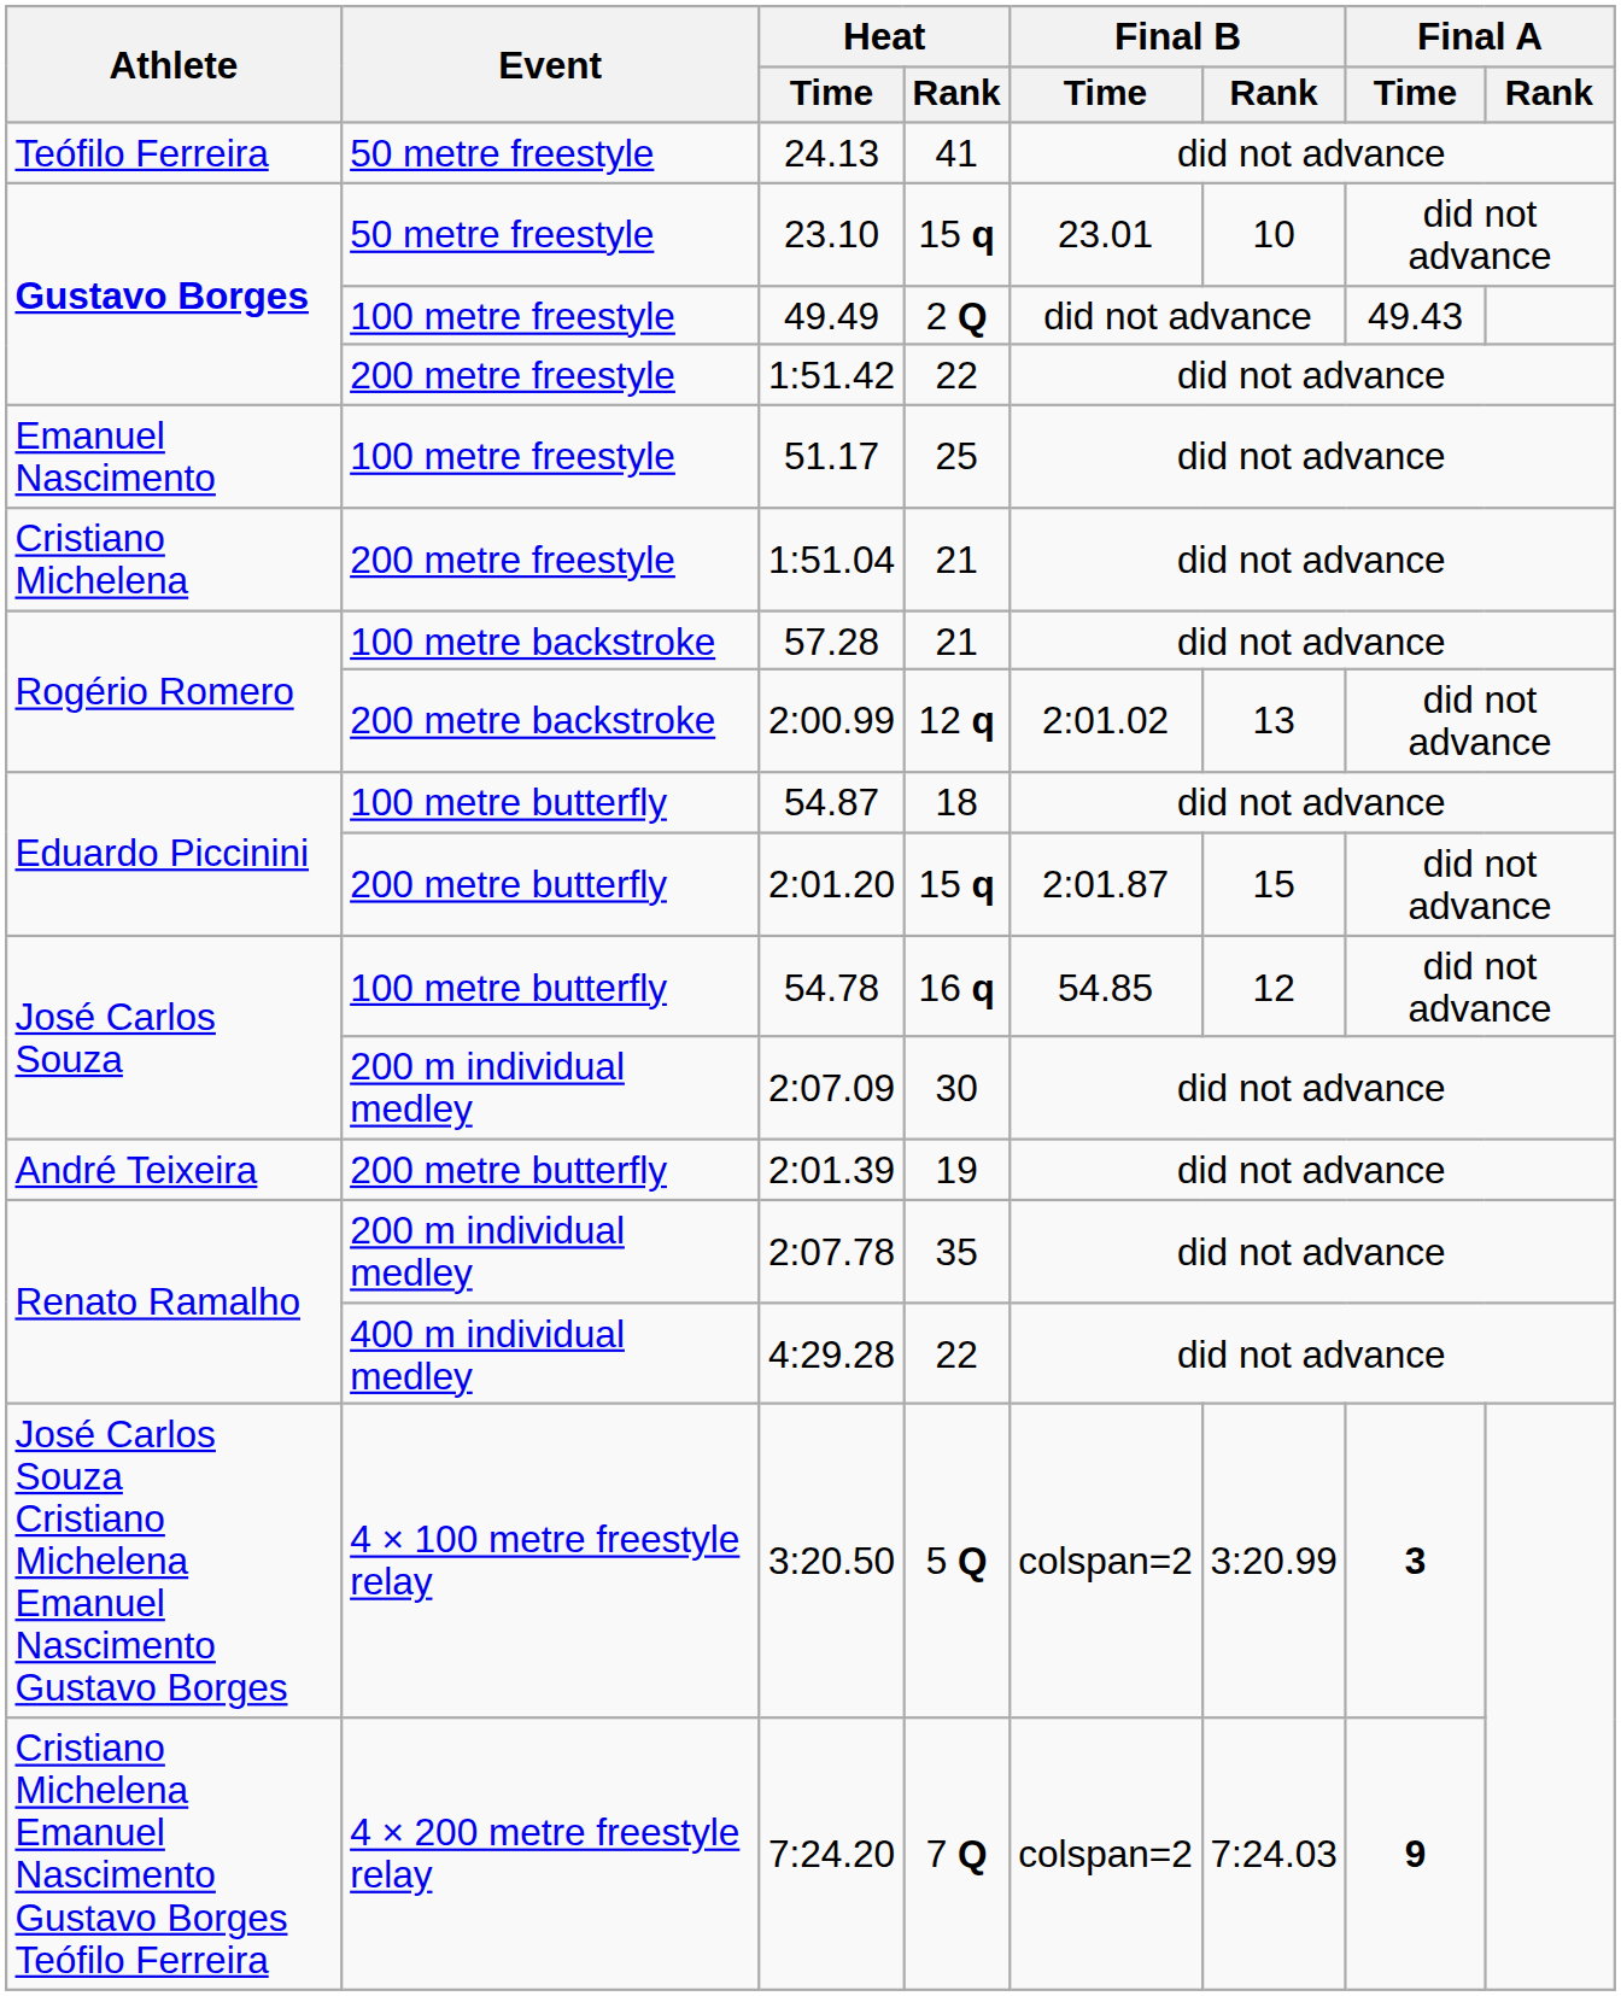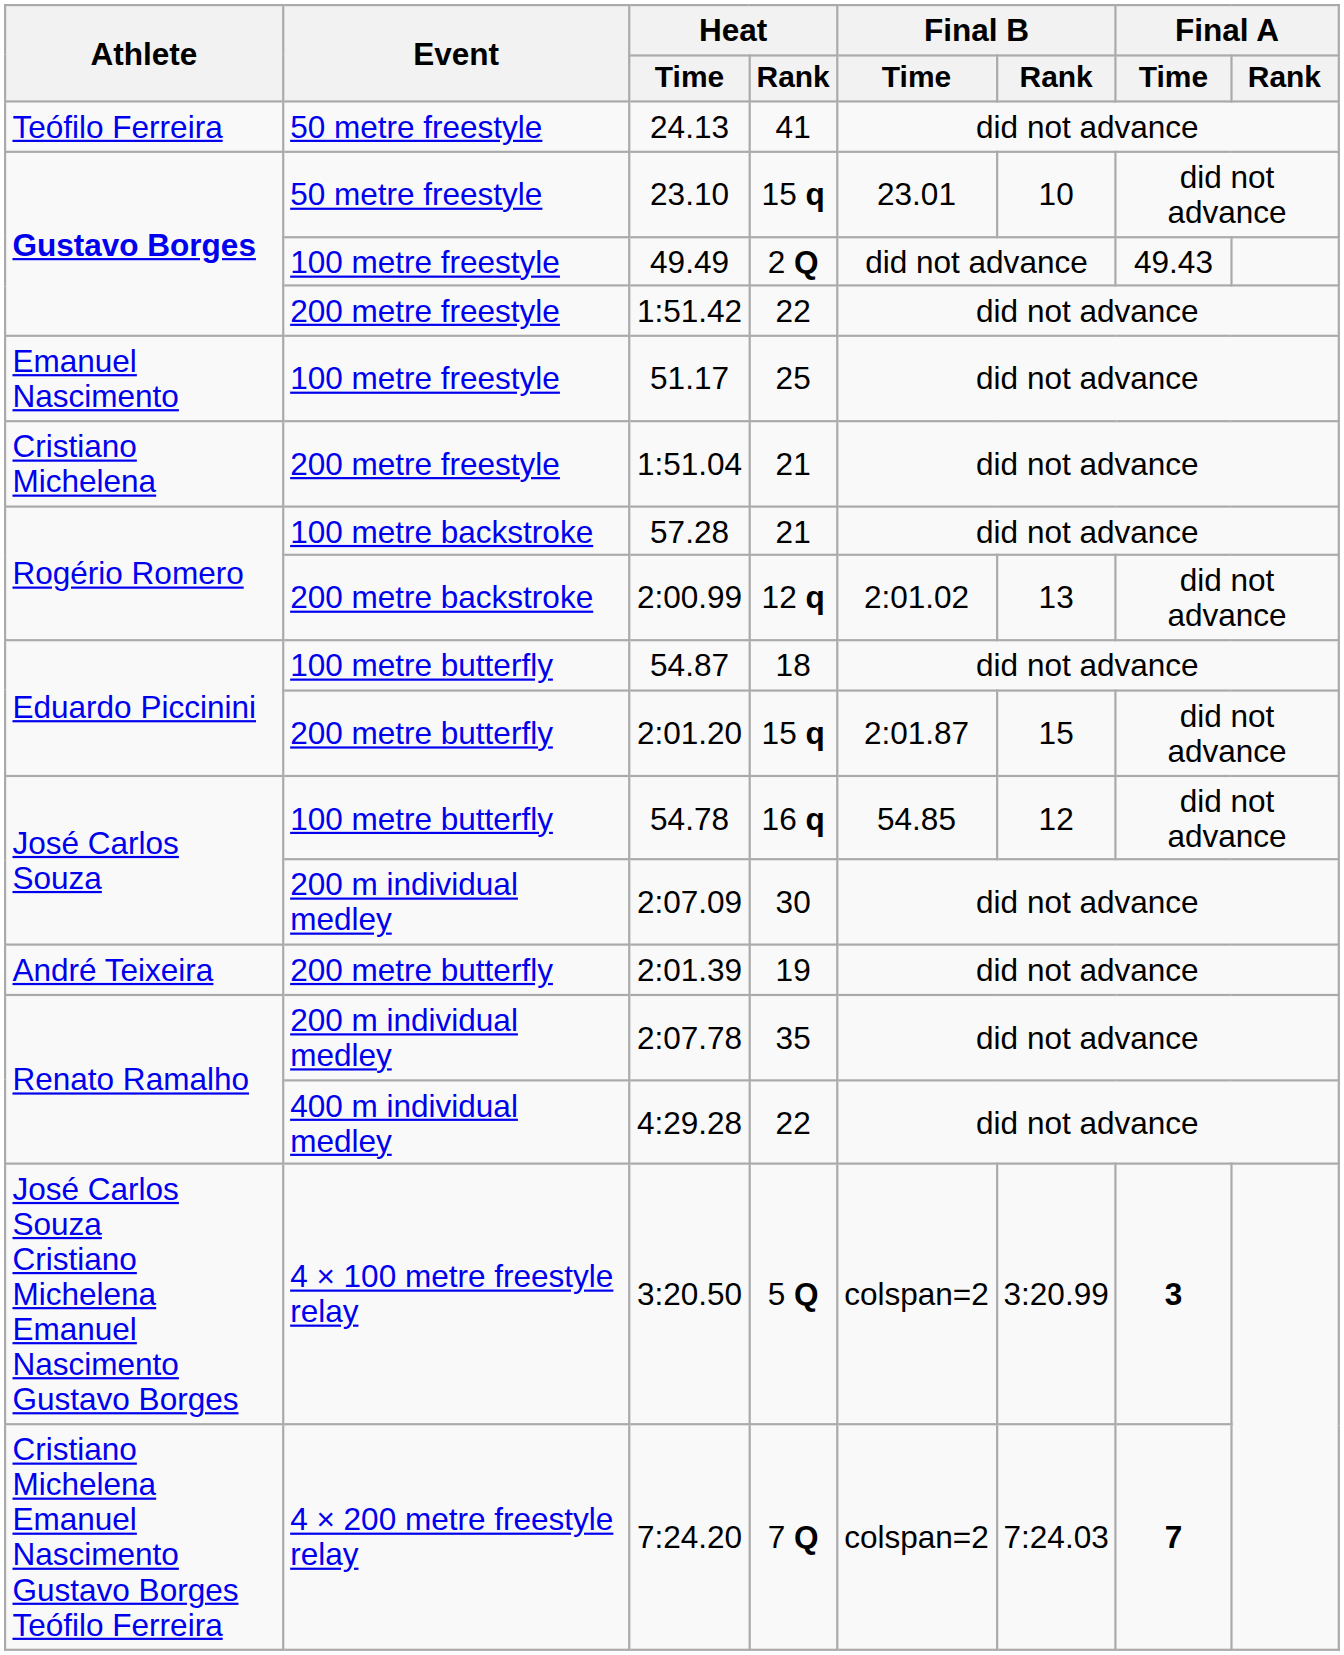7:24.20 | Final A / Time: 9 -> 7
